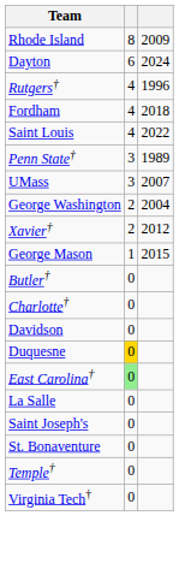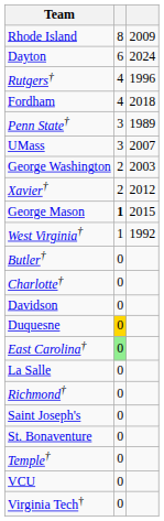- row: Saint Louis | 4 | 2022
George Washington | column 3: 2004 -> 2003
George Mason | column 2: normal -> bold
+ row: West Virginia† | 1 | 1992
+ row: Richmond† | 0
+ row: VCU | 0
